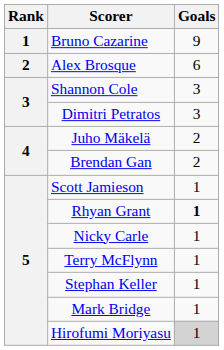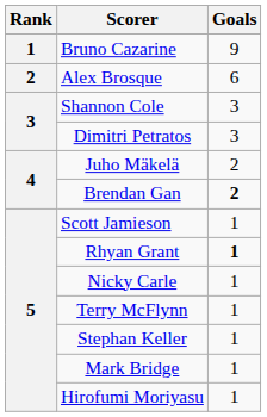Brendan Gan | Goals: normal -> bold
Hirofumi Moriyasu | Goals: lightgrey background -> no background
